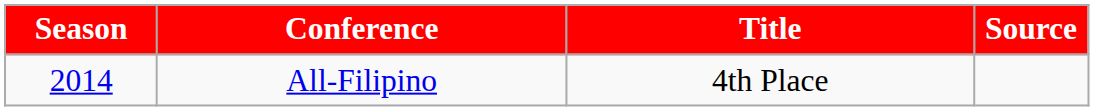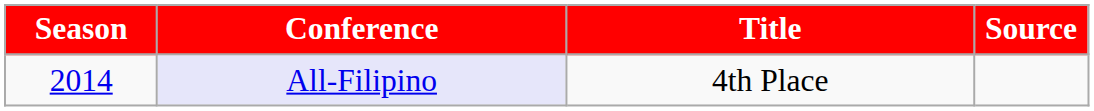row 2 | Conference: no background -> lavender background
